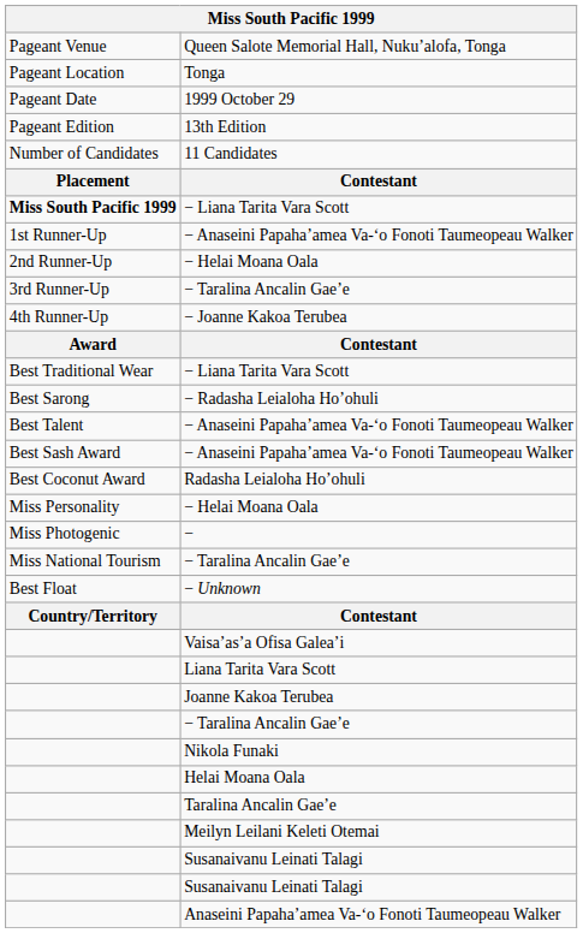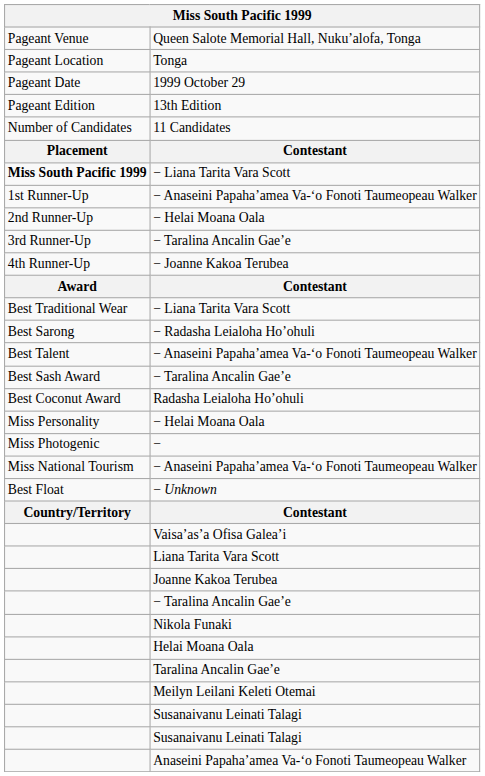row 17 | column 2: − Anaseini Papaha’amea Va-‘o Fonoti Taumeopeau Walker -> − Taralina Ancalin Gae’e
row 21 | column 2: − Taralina Ancalin Gae’e -> − Anaseini Papaha’amea Va-‘o Fonoti Taumeopeau Walker
